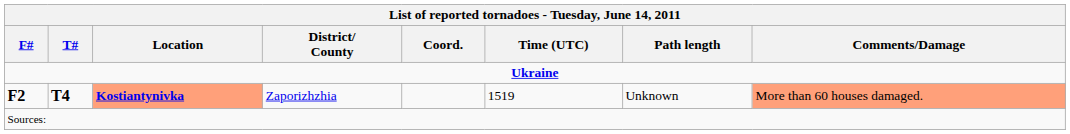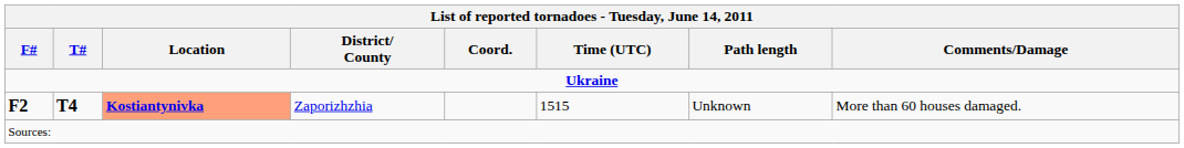F2 | Time (UTC): 1519 -> 1515
F2 | Comments/Damage: lightsalmon background -> no background
